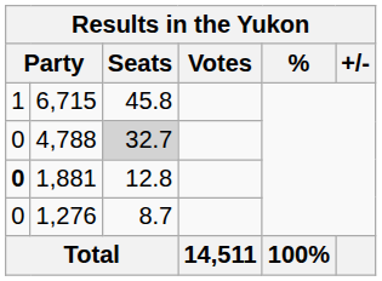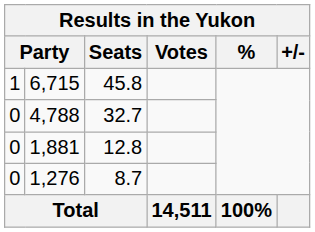4,788 | Seats: lightgrey background -> no background
1,881 | column 1: bold -> normal
